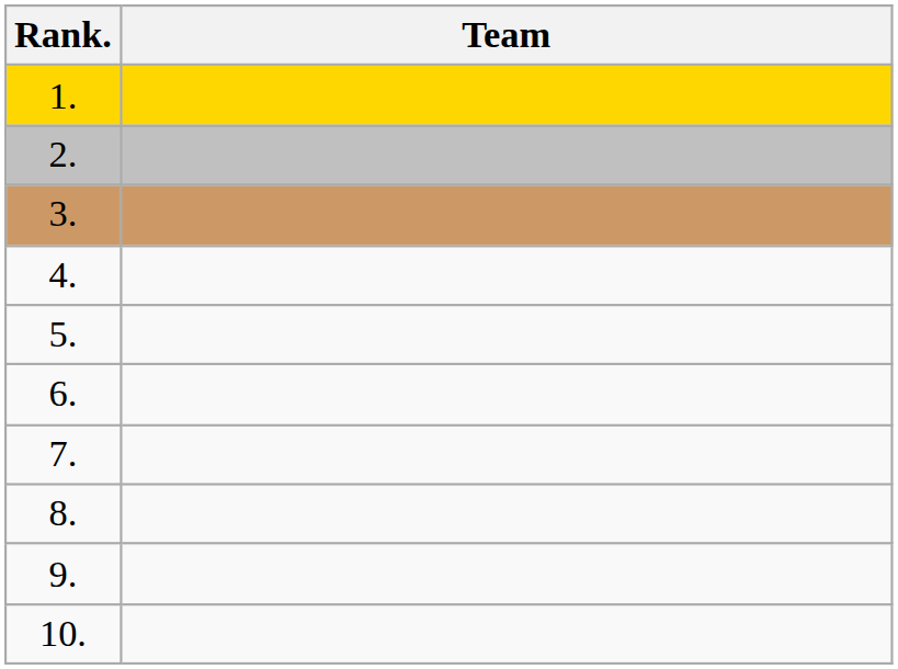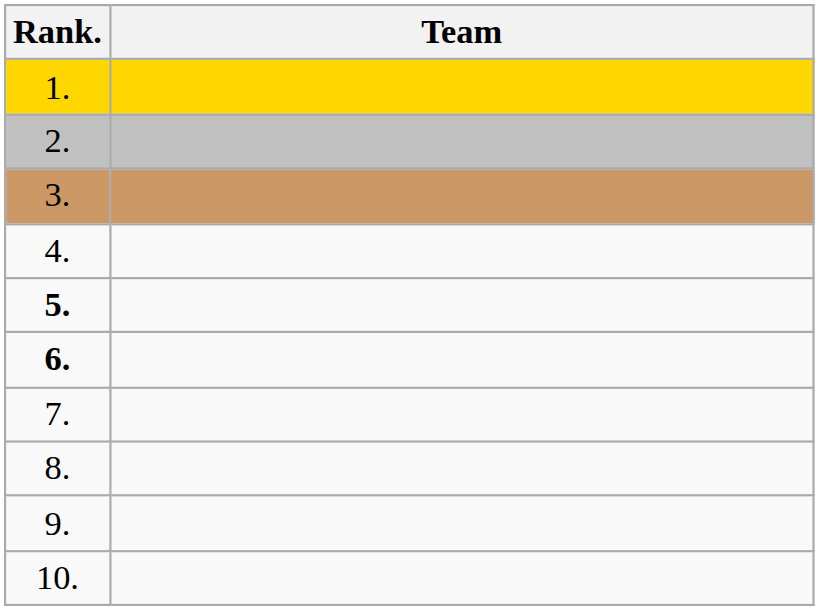5. | Rank.: normal -> bold
6. | Rank.: normal -> bold
